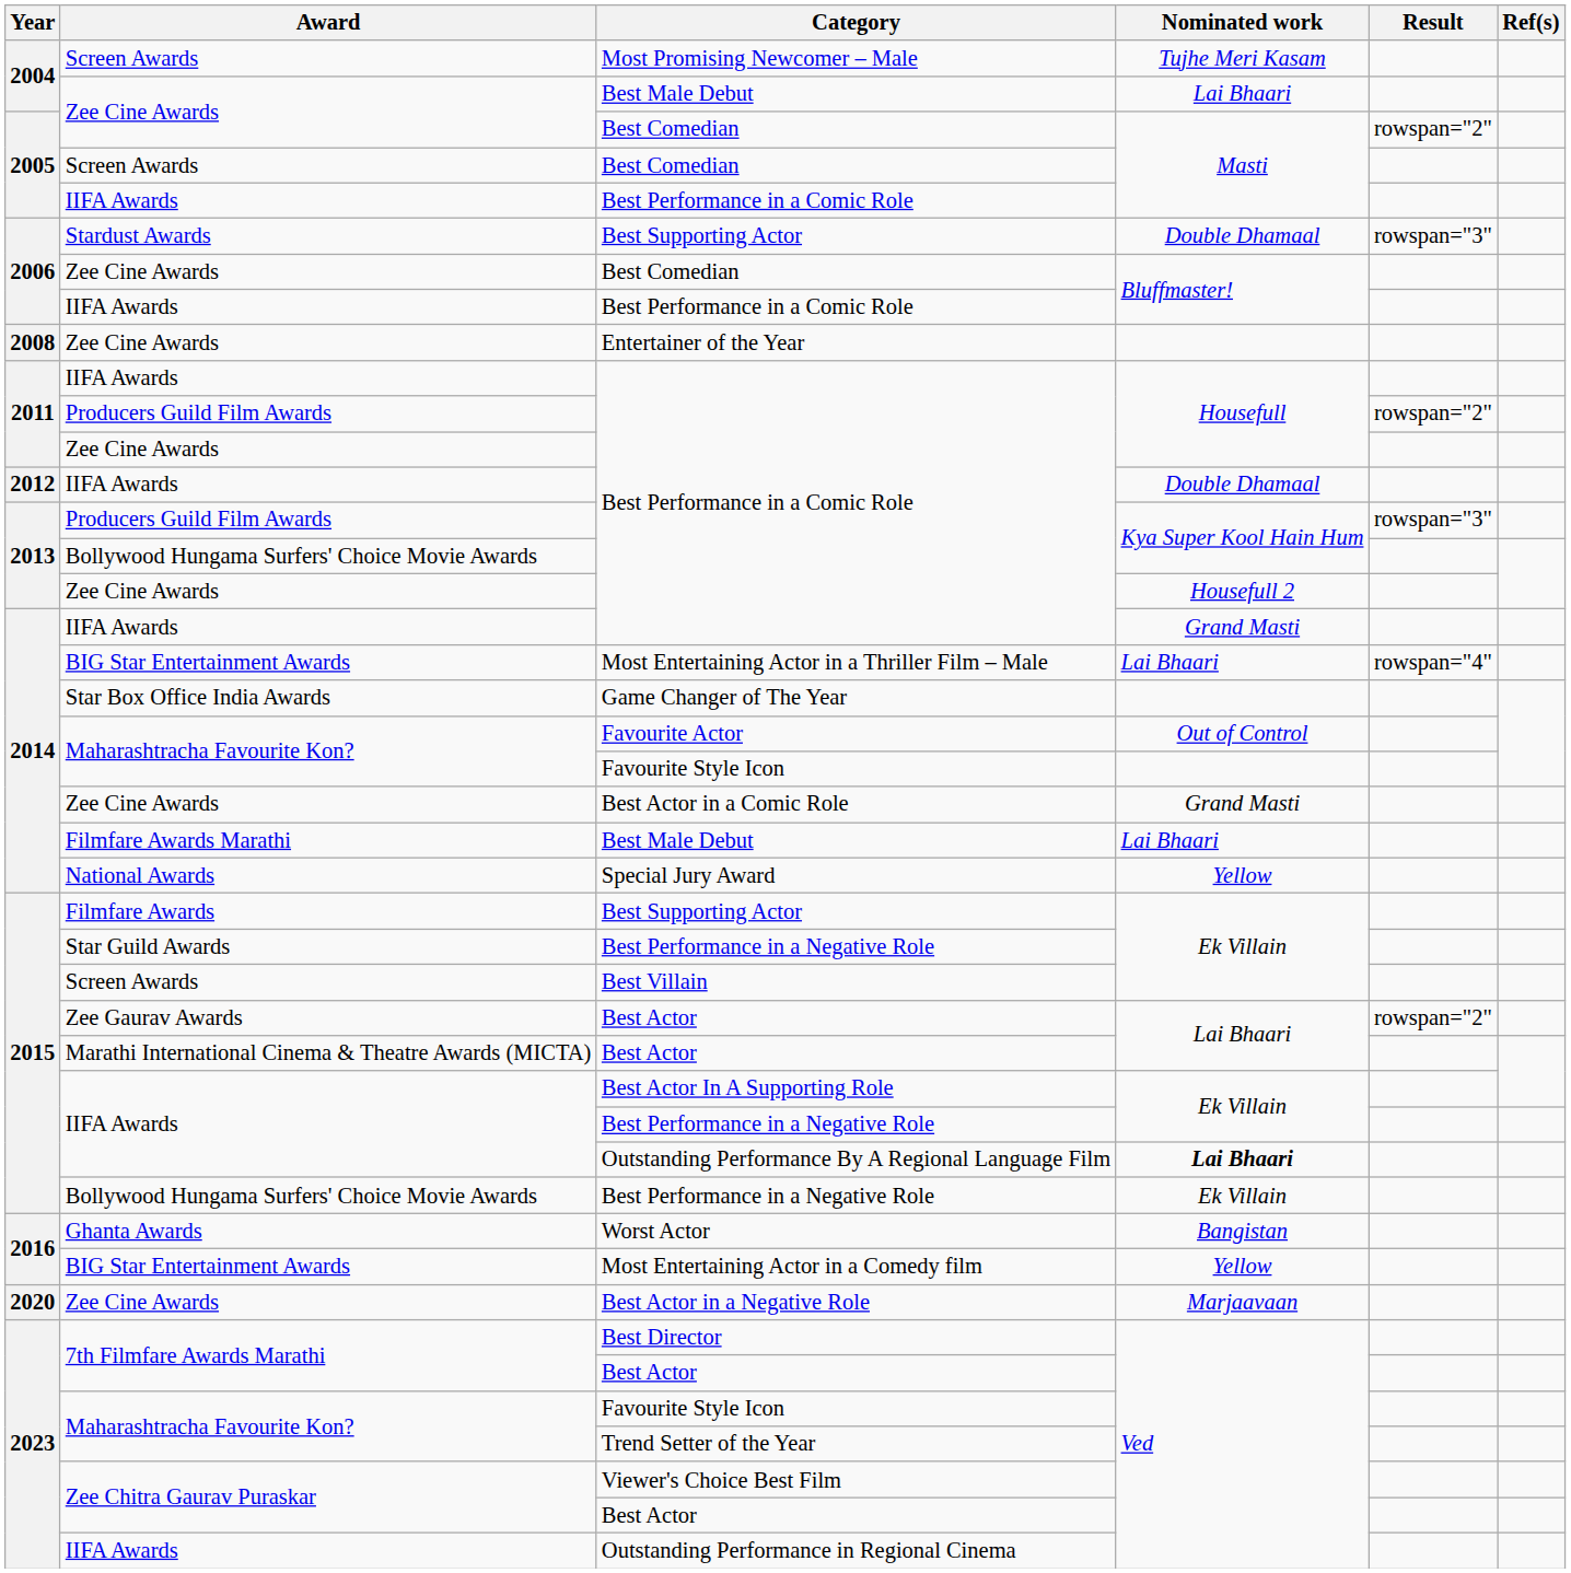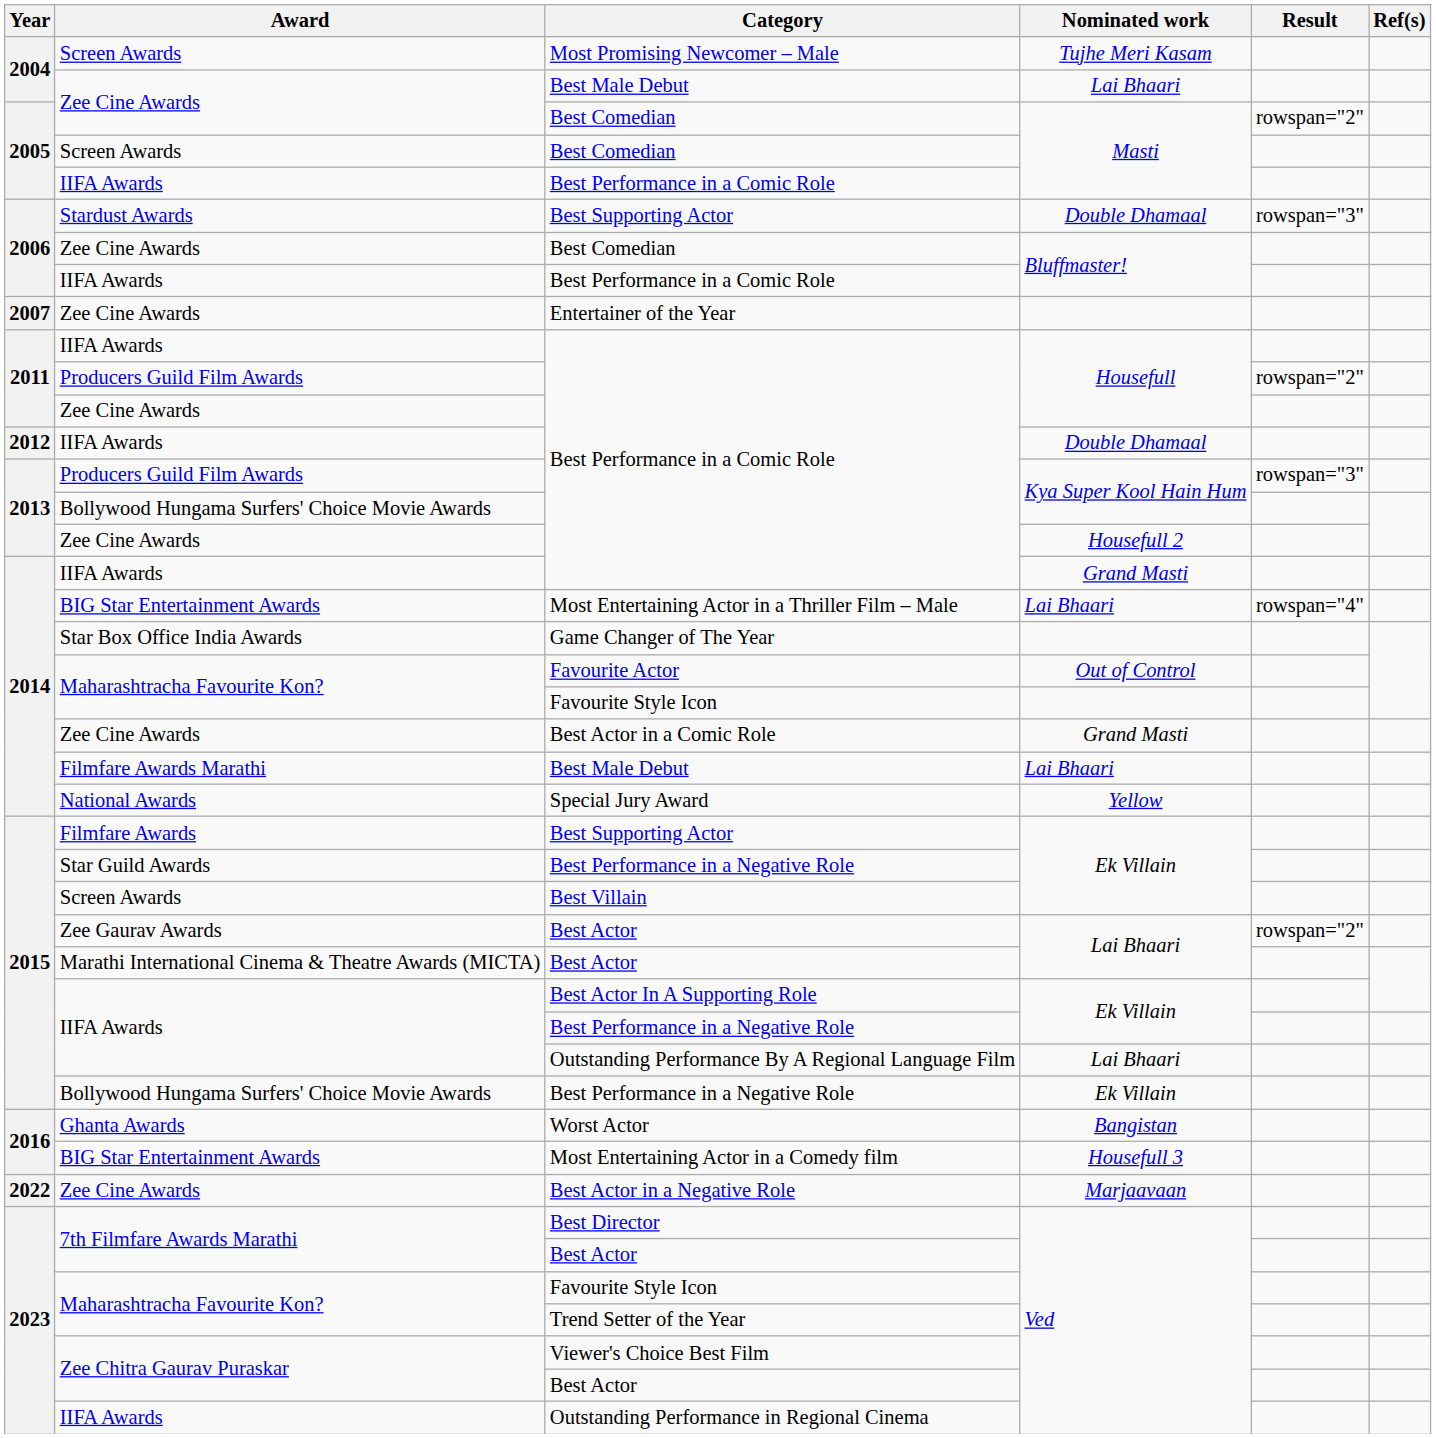Entertainer of the Year | Year: 2008 -> 2007
Outstanding Performance By A Regional Language Film | Nominated work: bold -> normal
Most Entertaining Actor in a Comedy film | Nominated work: Yellow -> Housefull 3
Best Actor in a Negative Role | Year: 2020 -> 2022
